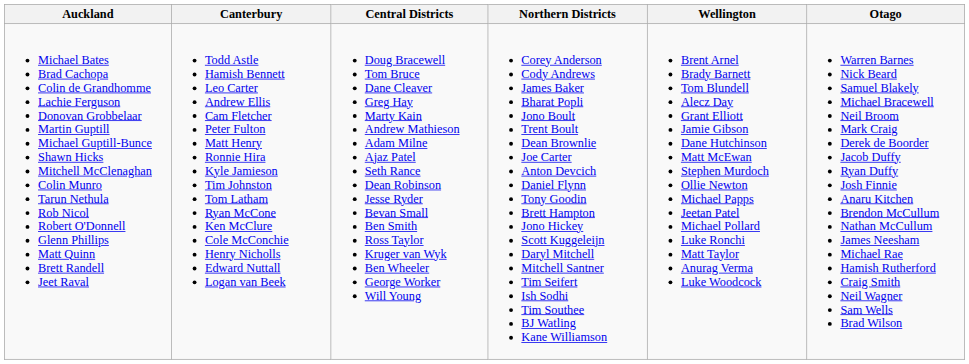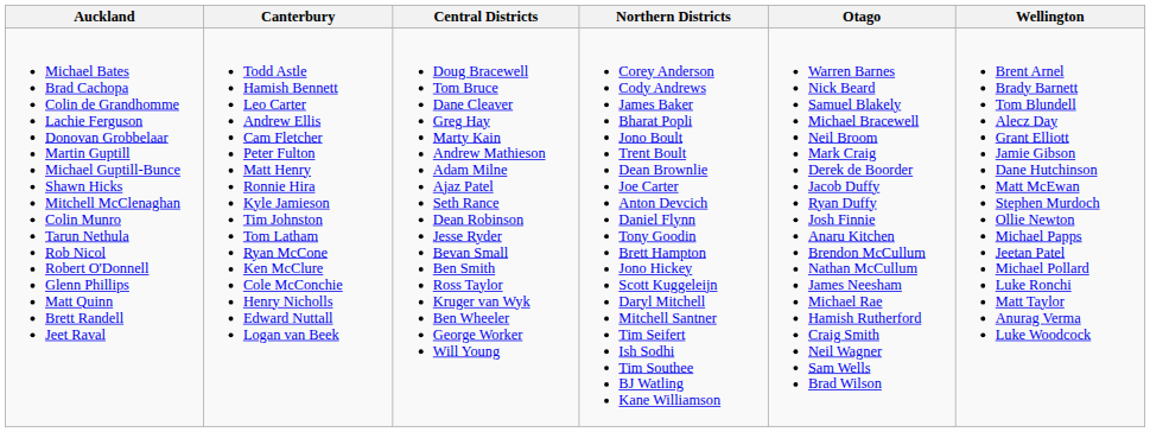columns swapped: Otago <-> Wellington
